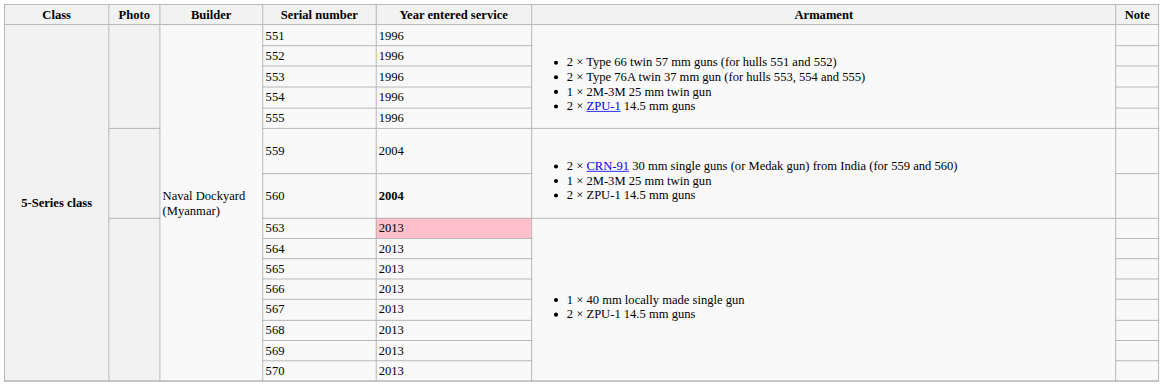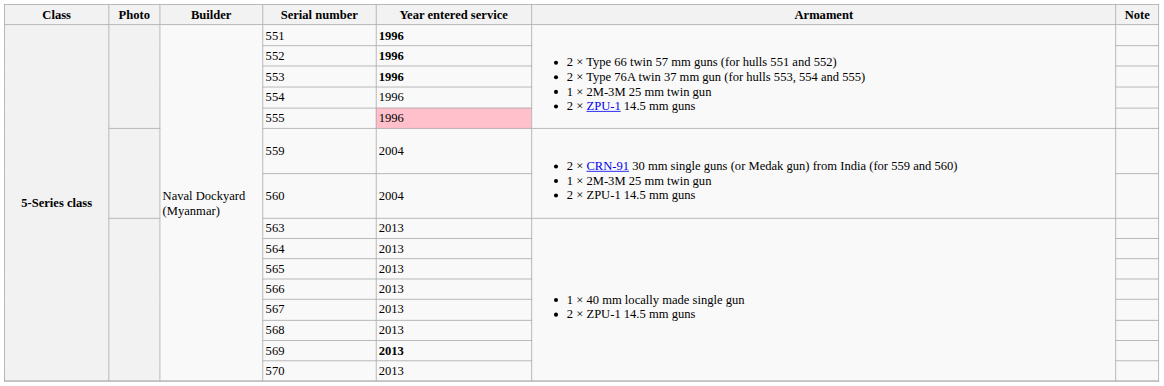551 | Year entered service: normal -> bold
552 | Year entered service: normal -> bold
553 | Year entered service: normal -> bold
555 | Year entered service: no background -> pink background
560 | Year entered service: bold -> normal
563 | Year entered service: pink background -> no background
569 | Year entered service: normal -> bold
